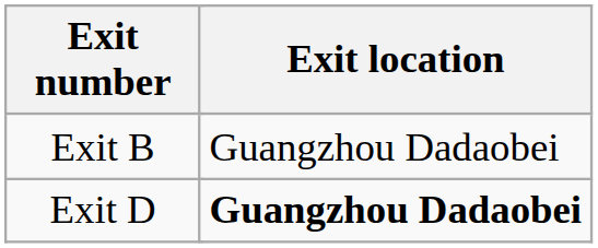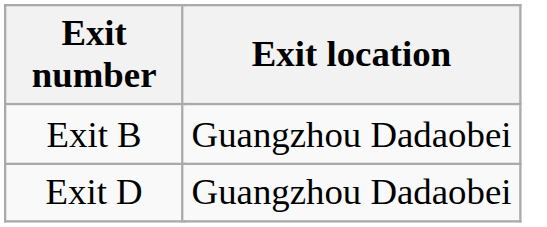Exit D | Exit location: bold -> normal
